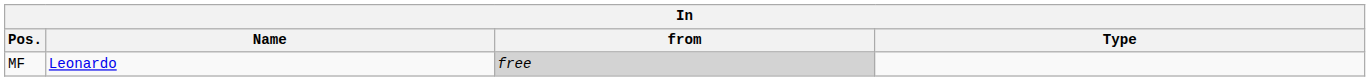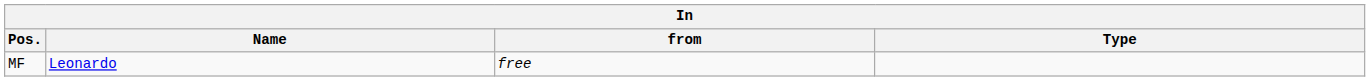MF | from: lightgrey background -> no background
